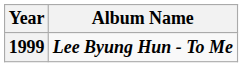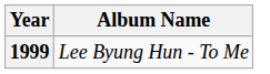1999 | Album Name: bold -> normal
